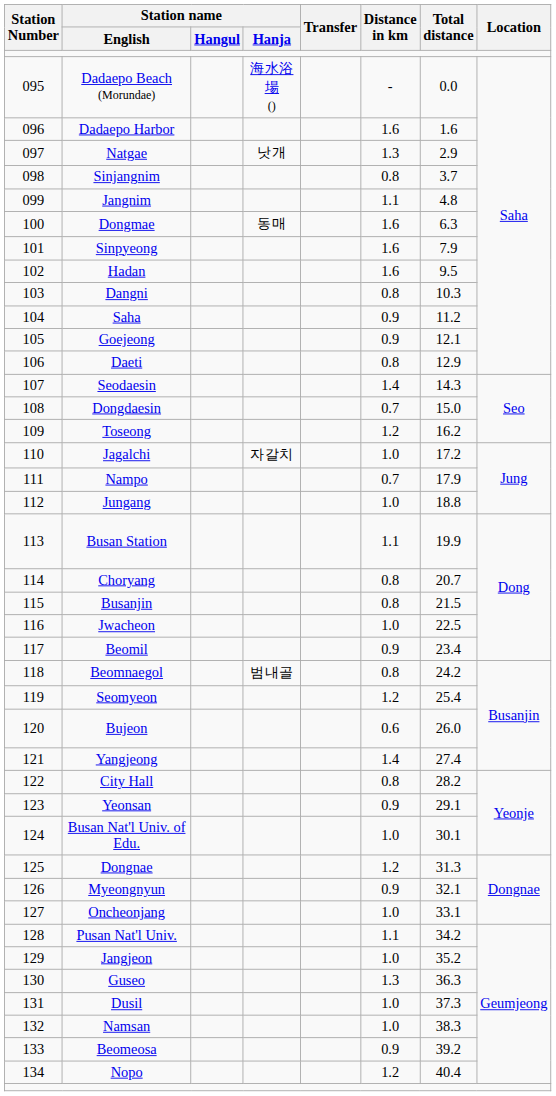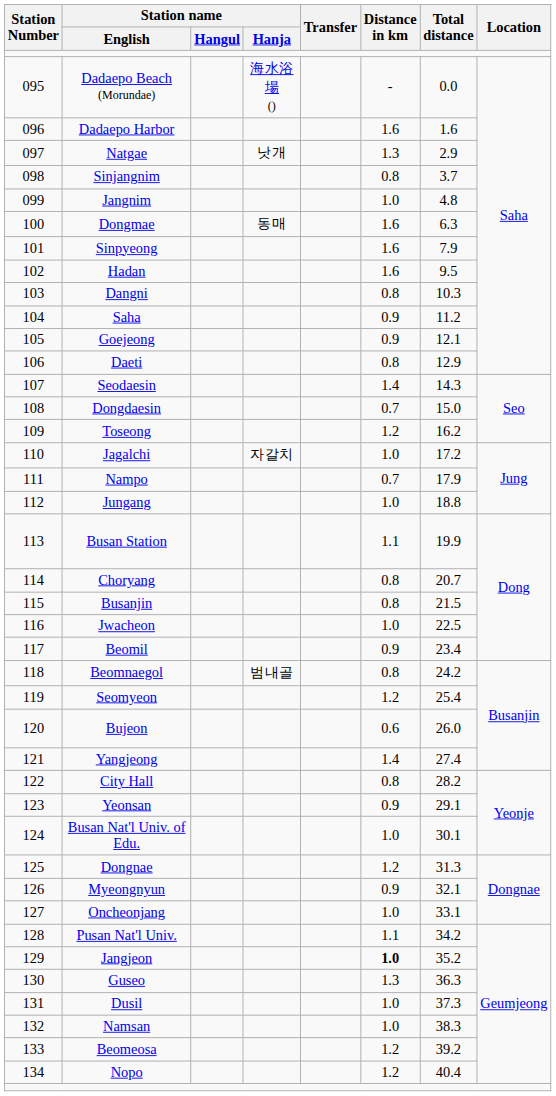Jangnim | Distance in km: 1.1 -> 1.0
Jangjeon | Distance in km: normal -> bold
Beomeosa | Distance in km: 0.9 -> 1.2
